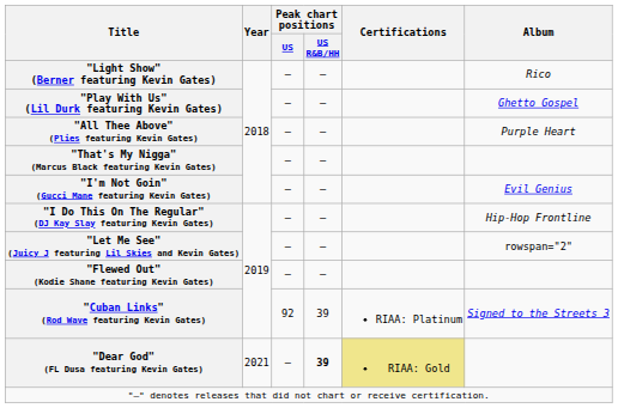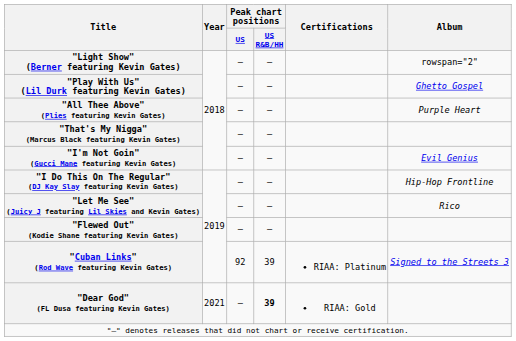"Light Show" (Berner featuring Kevin Gates) | Album: Rico -> rowspan="2"
"Let Me See" (Juicy J featuring Lil Skies and Kevin Gates) | Album: rowspan="2" -> Rico
"Dear God" (FL Dusa featuring Kevin Gates) | Certifications: khaki background -> no background
